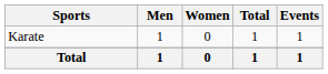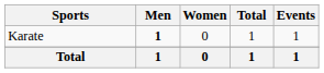Karate | Men: normal -> bold
